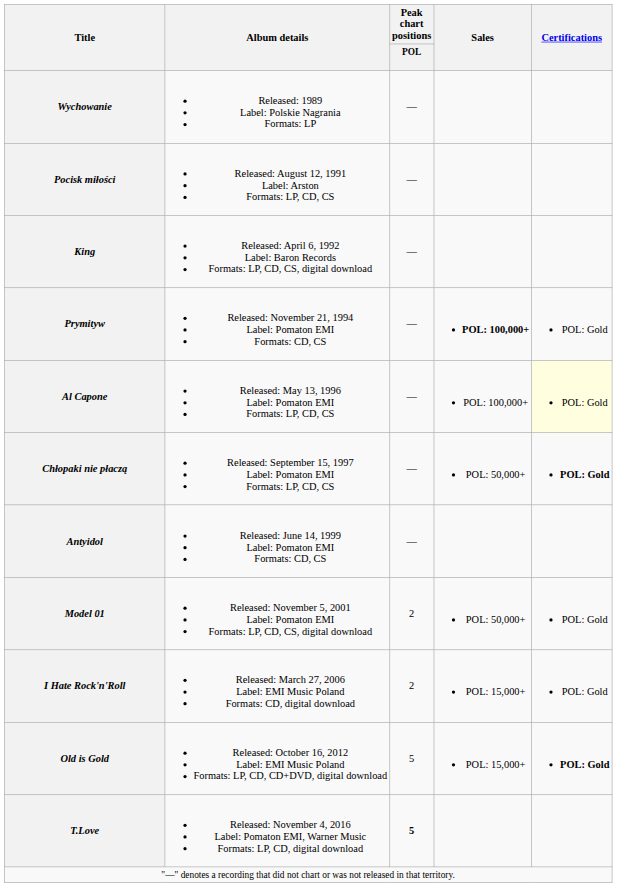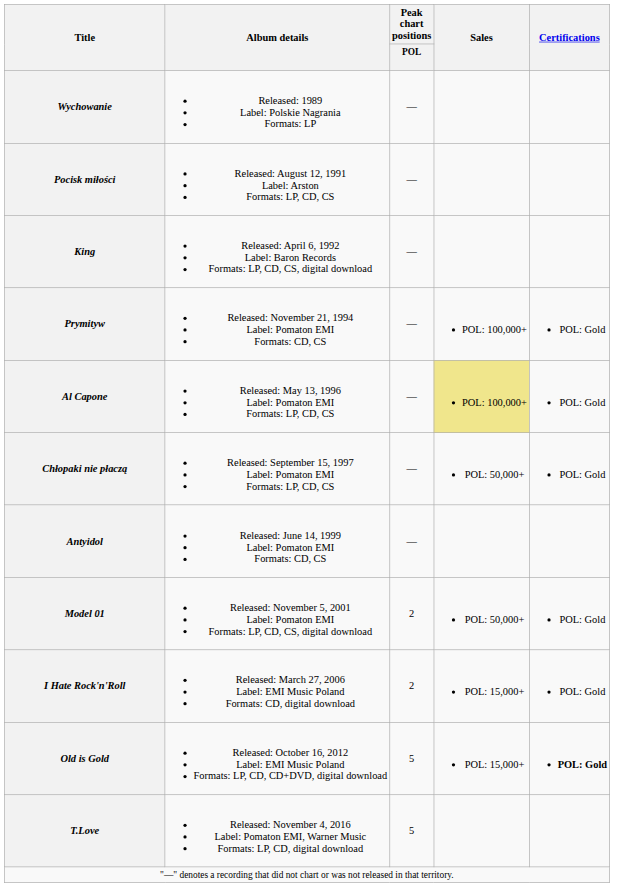Prymityw | Sales: bold -> normal
Al Capone | Sales: no background -> khaki background
Al Capone | Certifications: lightyellow background -> no background
Chłopaki nie płaczą | Certifications: bold -> normal
T.Love | Peak chart positions / POL: bold -> normal
